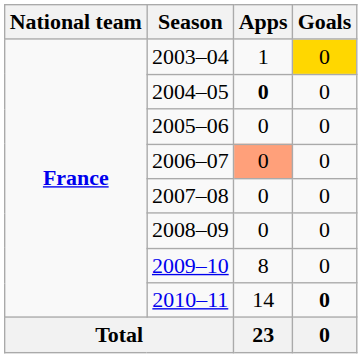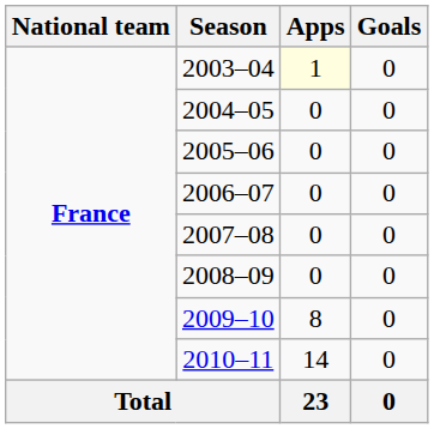2003–04 | Apps: no background -> lightyellow background
2003–04 | Goals: gold background -> no background
2004–05 | Apps: bold -> normal
2006–07 | Apps: lightsalmon background -> no background
2010–11 | Goals: bold -> normal
